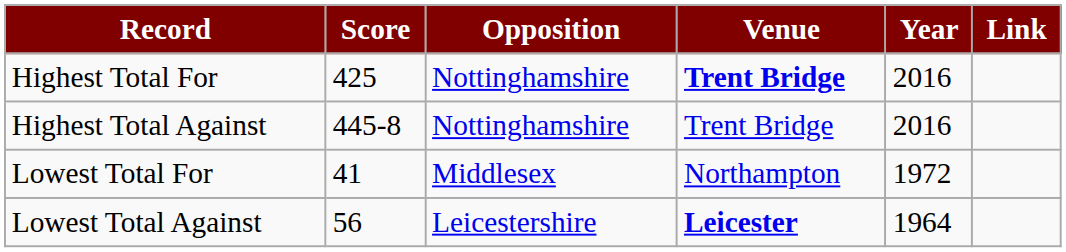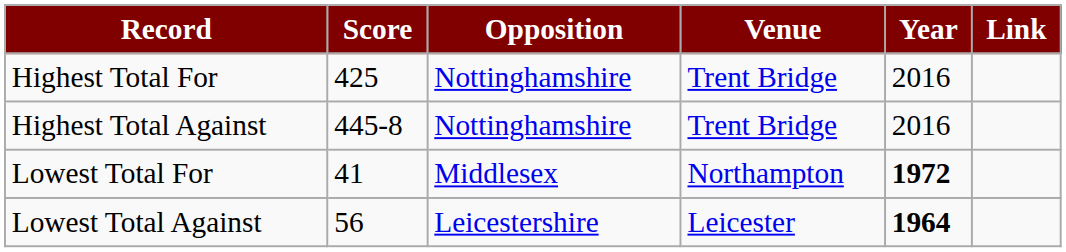row 2 | Venue: bold -> normal
row 4 | Year: normal -> bold
row 5 | Venue: bold -> normal
row 5 | Year: normal -> bold
